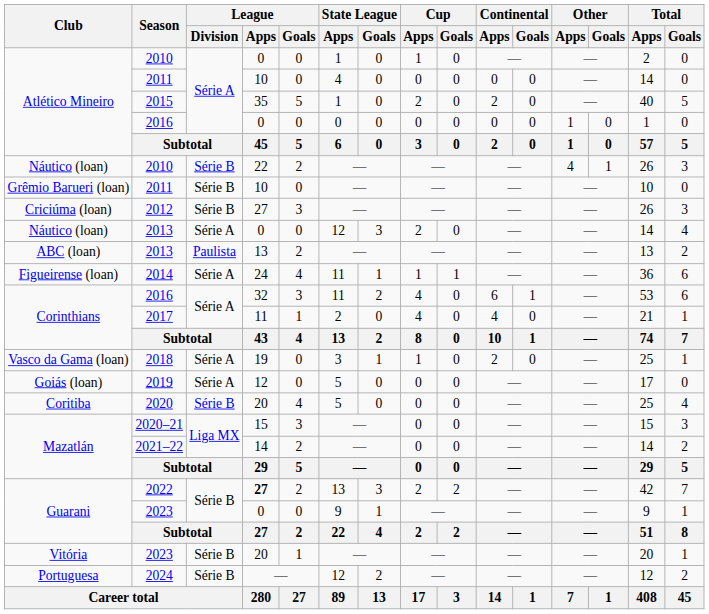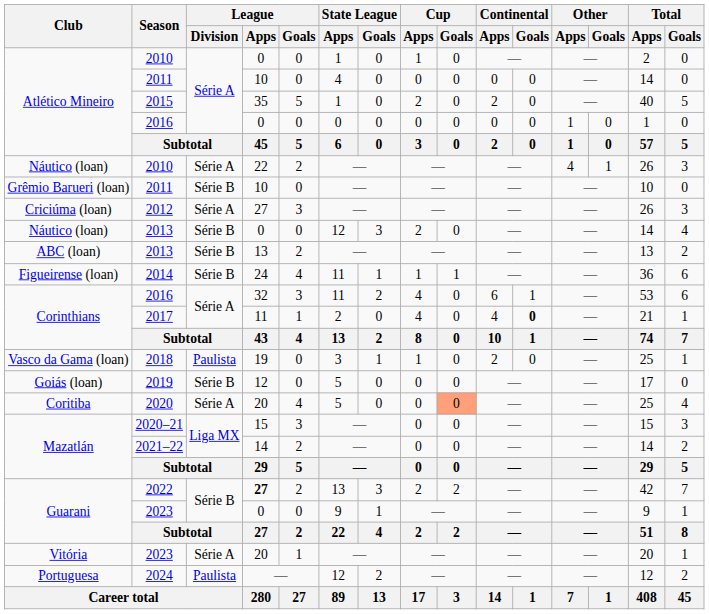Náutico (loan) / 2010 | League / Division: Série B -> Série A
2012 | League / Division: Série B -> Série A
Náutico (loan) / 2013 | League / Division: Série A -> Série B
ABC (loan) / 2013 | League / Division: Paulista -> Série B
2014 | League / Division: Série A -> Série B
2017 | Continental / Goals: normal -> bold
2018 | League / Division: Série A -> Paulista
2019 | League / Division: Série A -> Série B
2020 | League / Division: Série B -> Série A
2020 | Cup / Goals: no background -> lightsalmon background
Vitória / 2023 | League / Division: Série B -> Série A
2024 | League / Division: Série B -> Paulista
